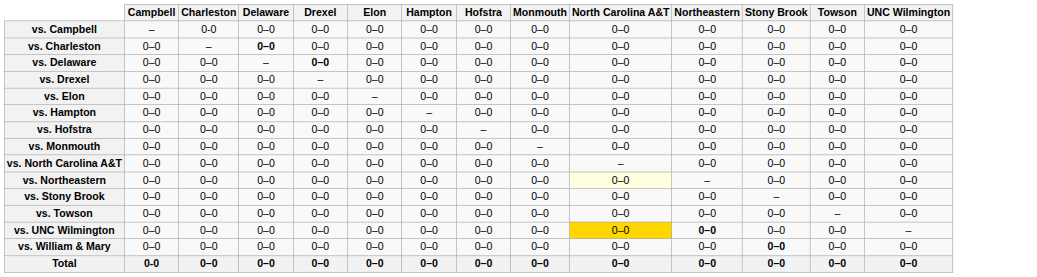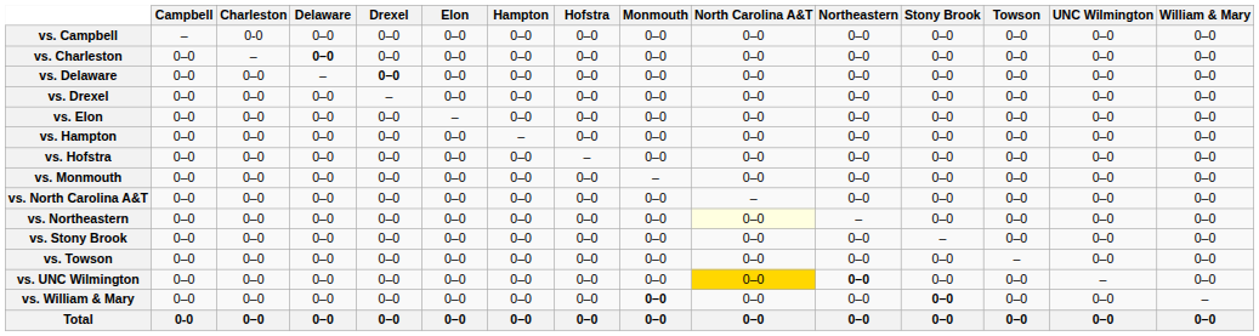+ column: William & Mary | 0–0 | 0–0 | 0–0 | 0–0 | 0–0 | 0–0 | 0–0 | 0–0 | 0–0 | 0–0 | 0–0 | 0–0 | 0–0 | – | 0–0
vs. William & Mary | Monmouth: normal -> bold
